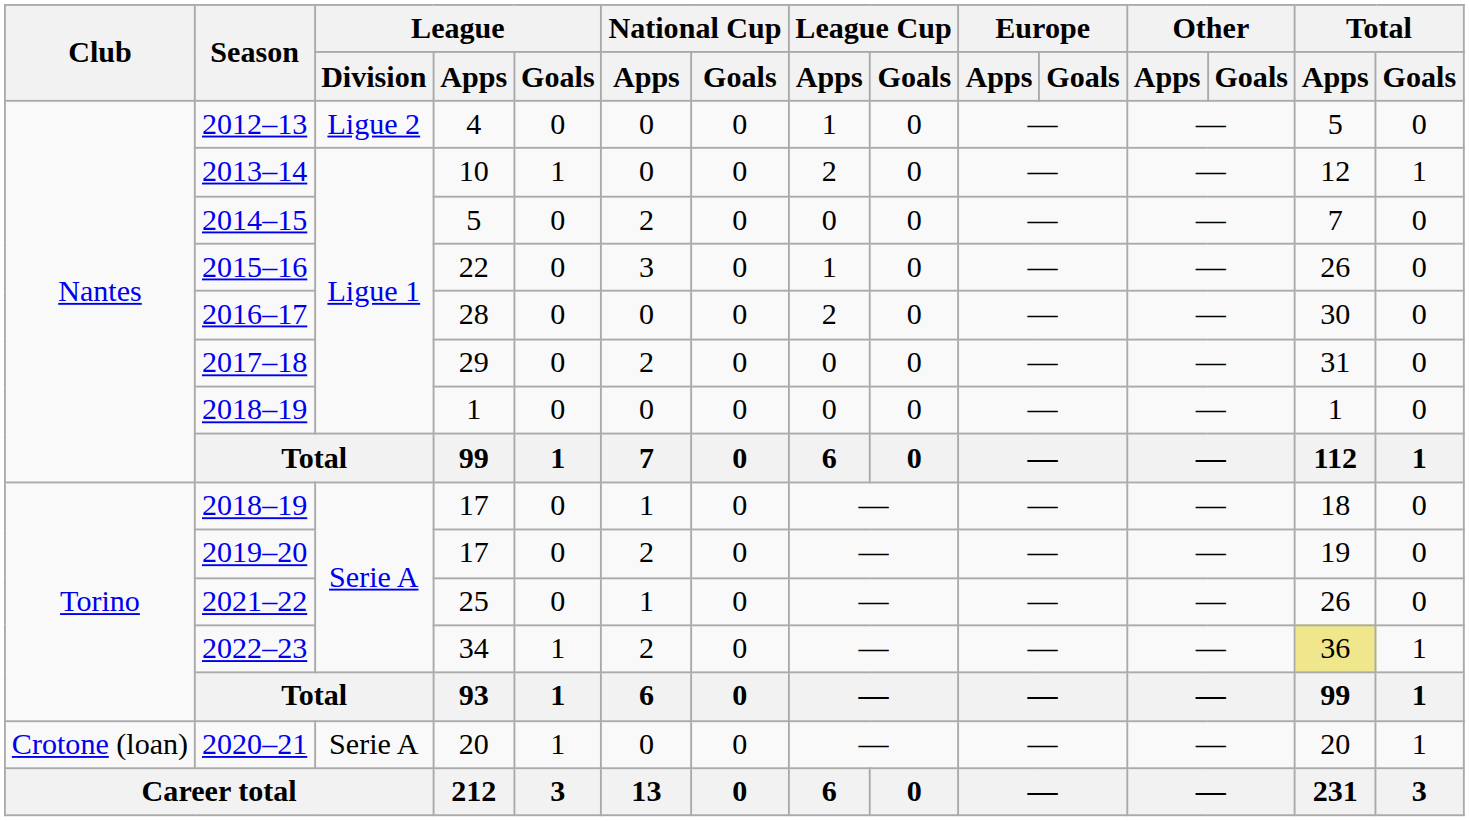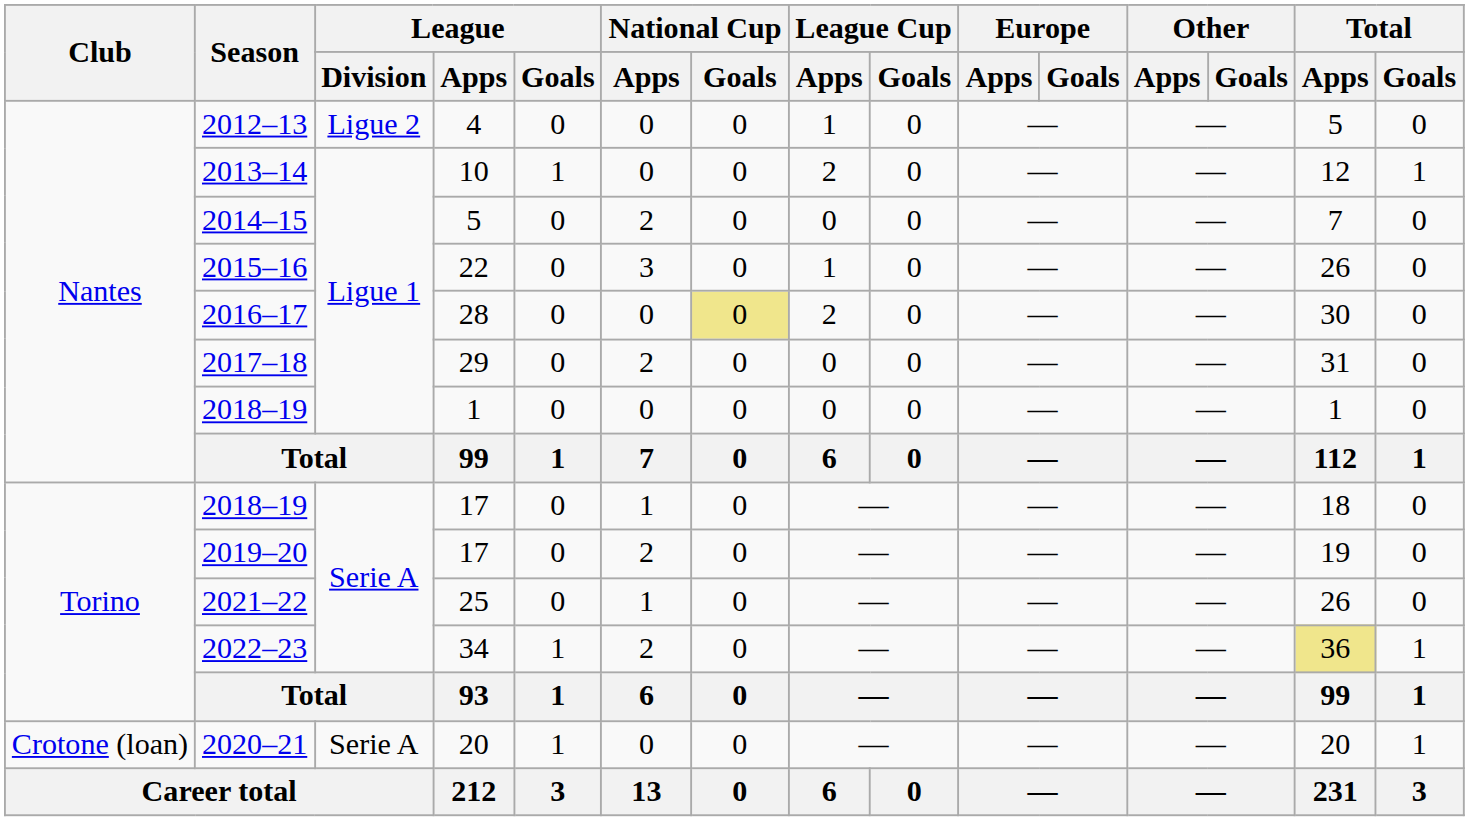2016–17 | National Cup / Goals: no background -> khaki background
